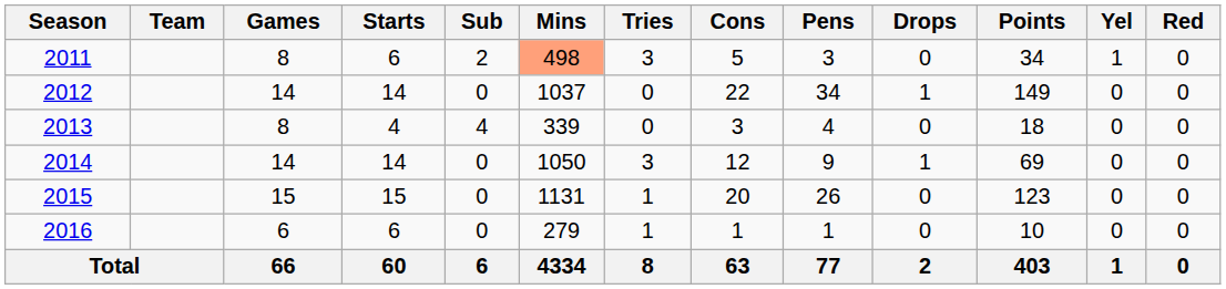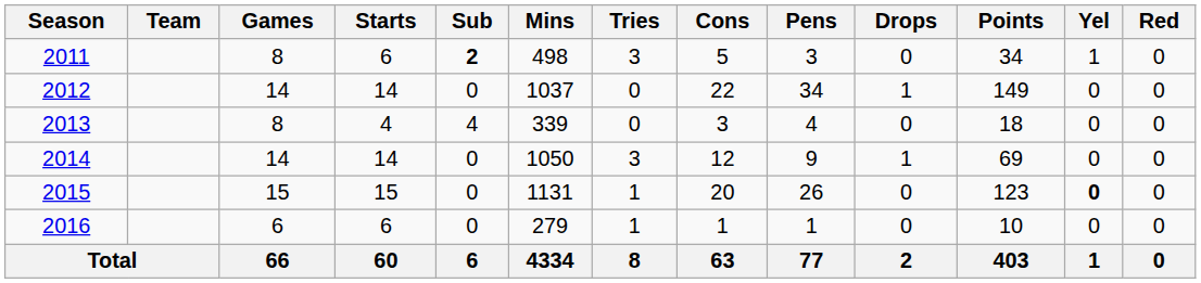2011 | Sub: normal -> bold
2011 | Mins: lightsalmon background -> no background
2015 | Yel: normal -> bold
